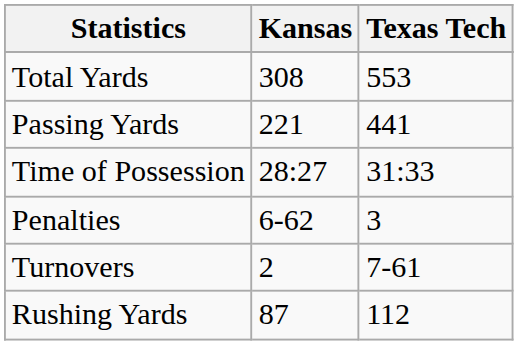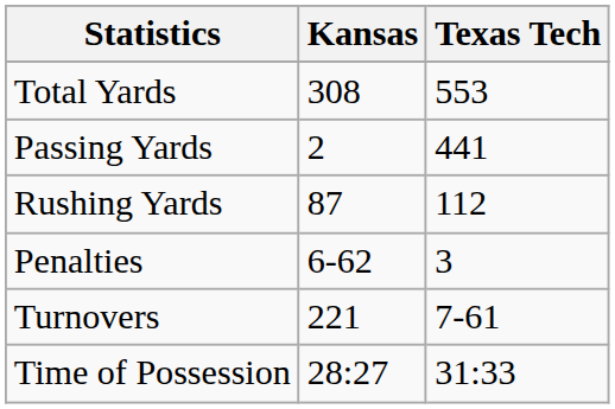Passing Yards | Kansas: 221 -> 2
rows swapped: Rushing Yards <-> Time of Possession
Turnovers | Kansas: 2 -> 221
